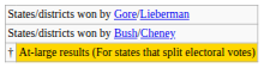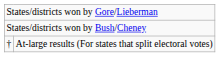† | column 2: gold background -> no background
